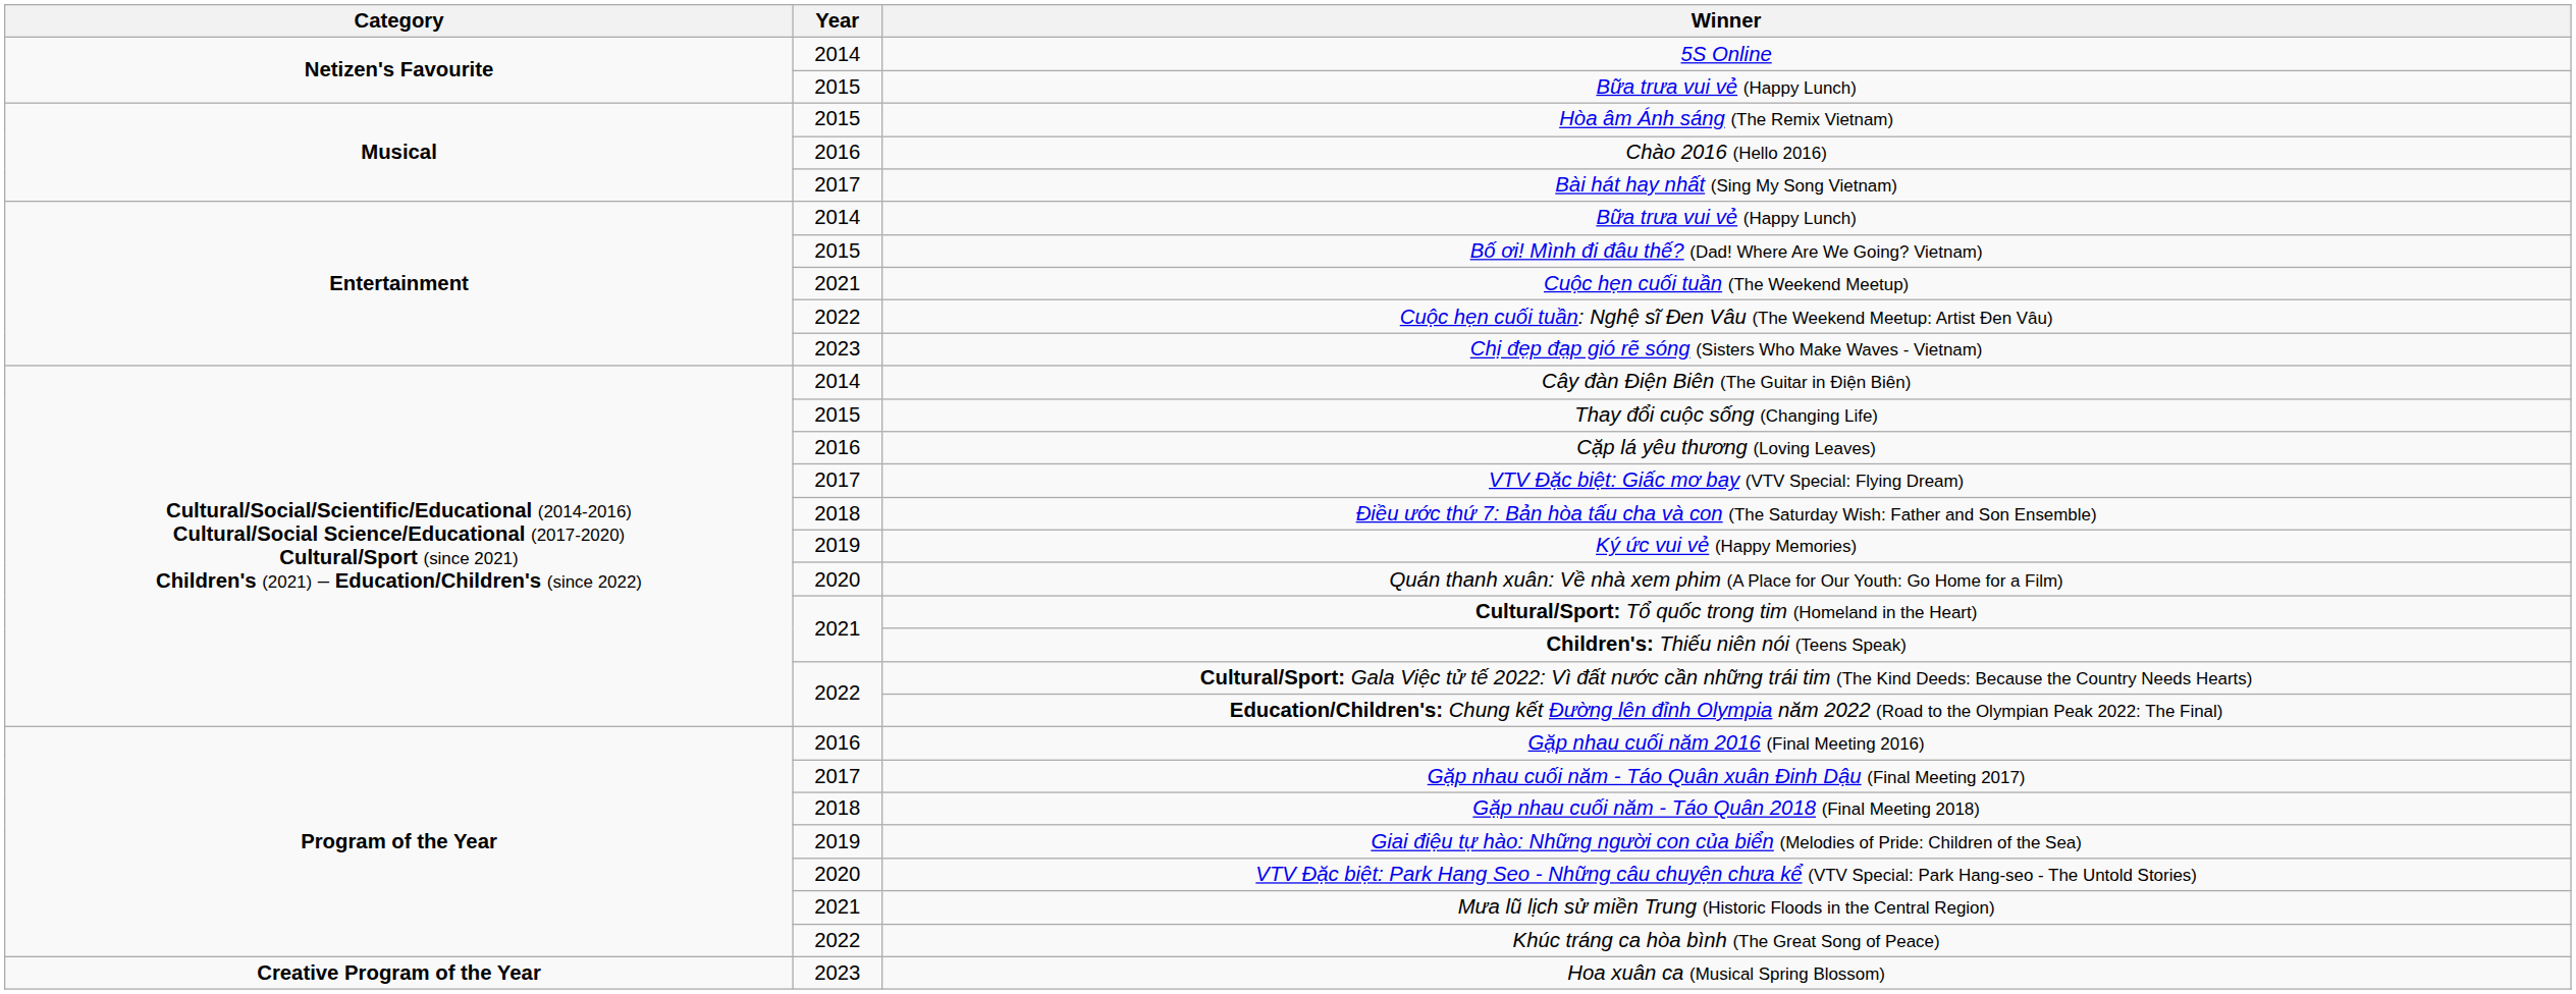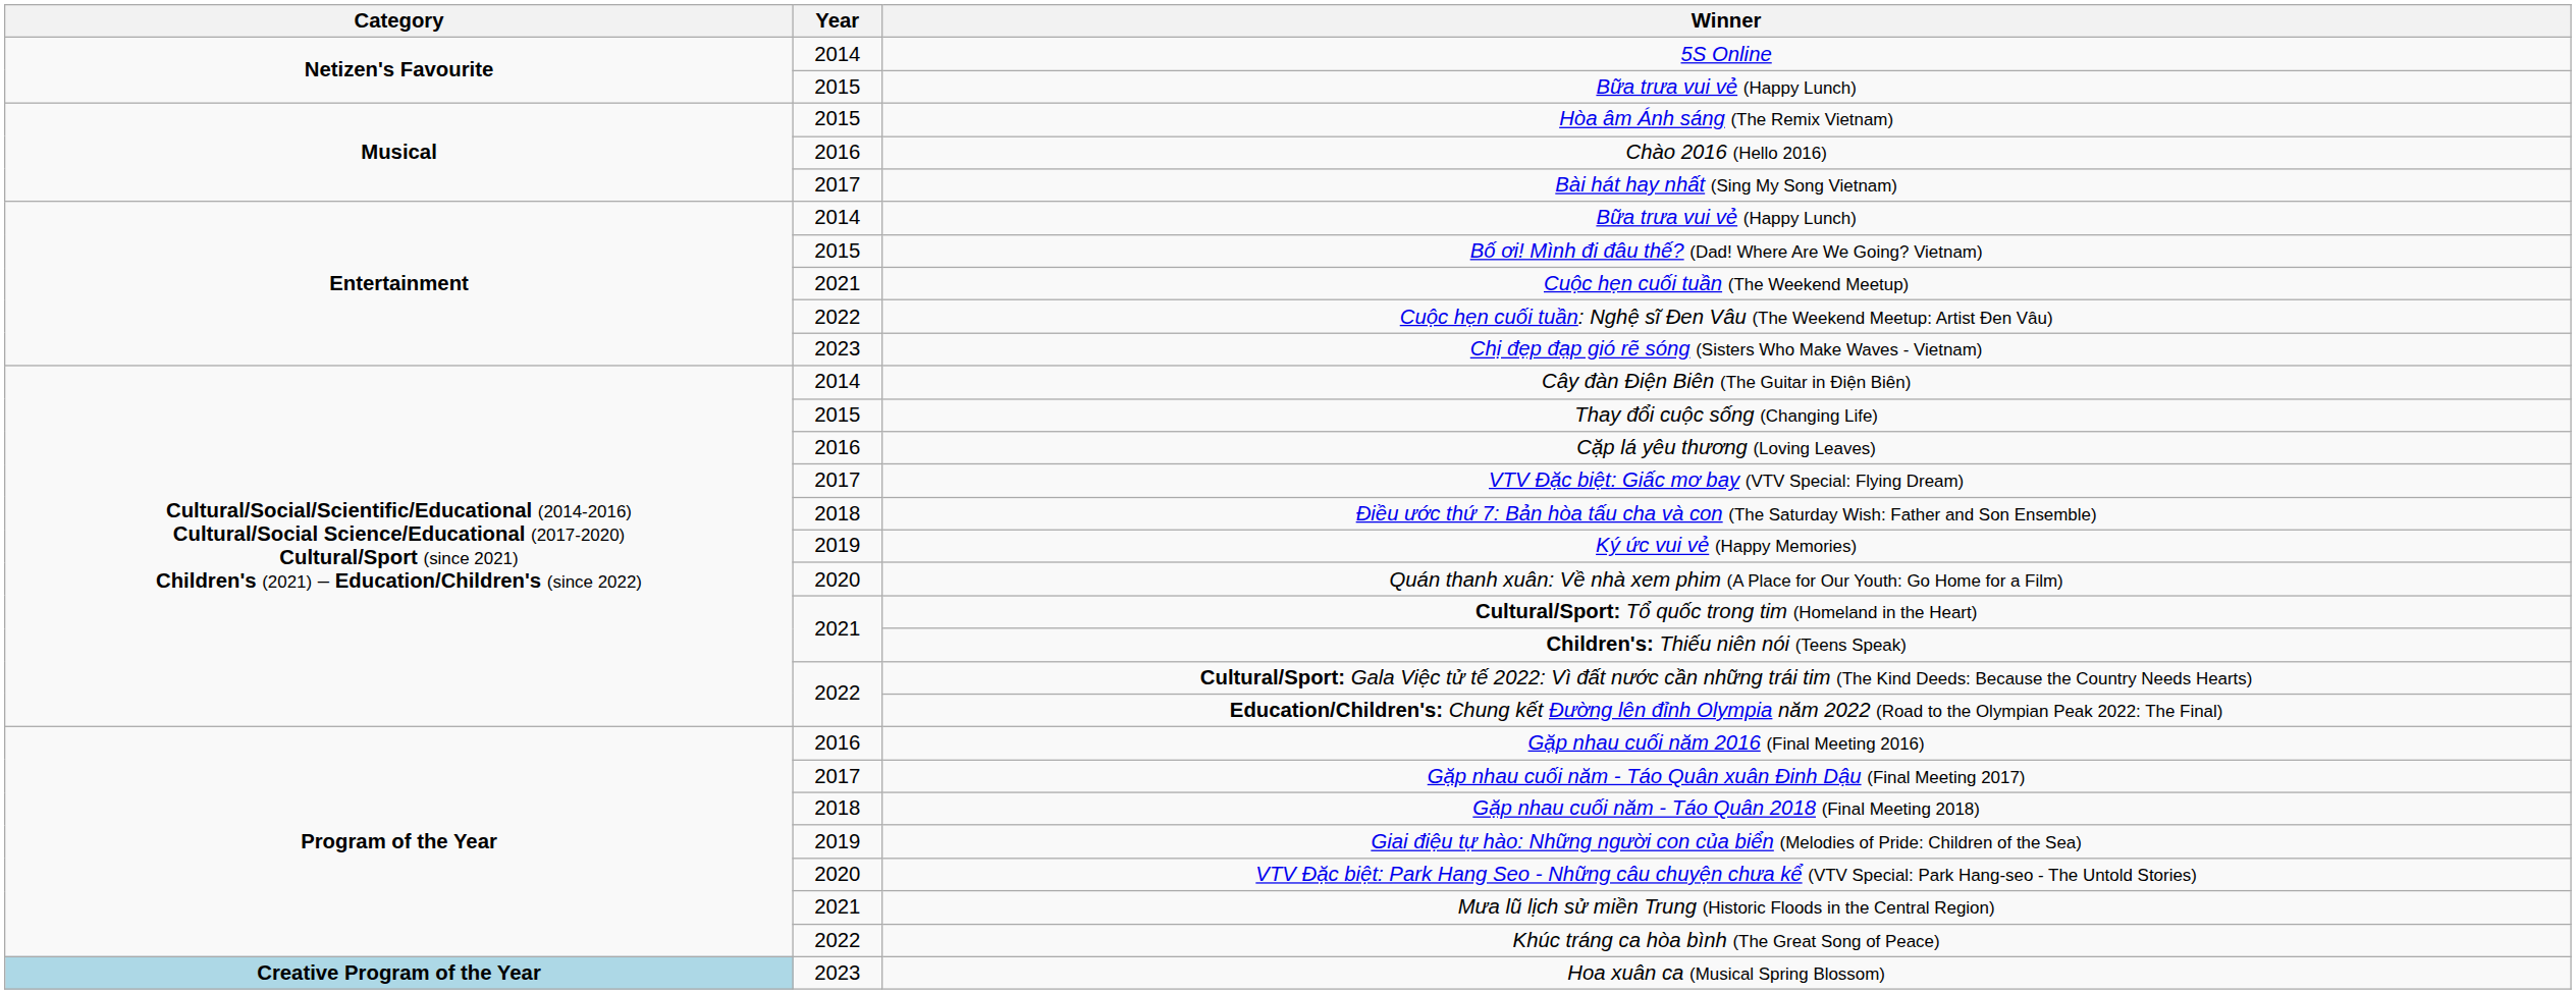Hoa xuân ca (Musical Spring Blossom) | Category: no background -> lightblue background
